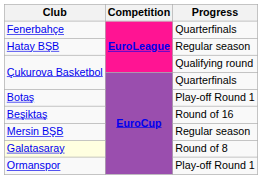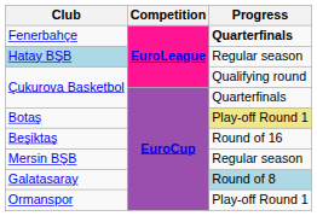Fenerbahçe | Progress: normal -> bold
Hatay BŞB | Club: no background -> lightblue background
Botaş | Progress: no background -> khaki background
Galatasaray | Club: lightyellow background -> no background
Galatasaray | Progress: no background -> lightblue background
